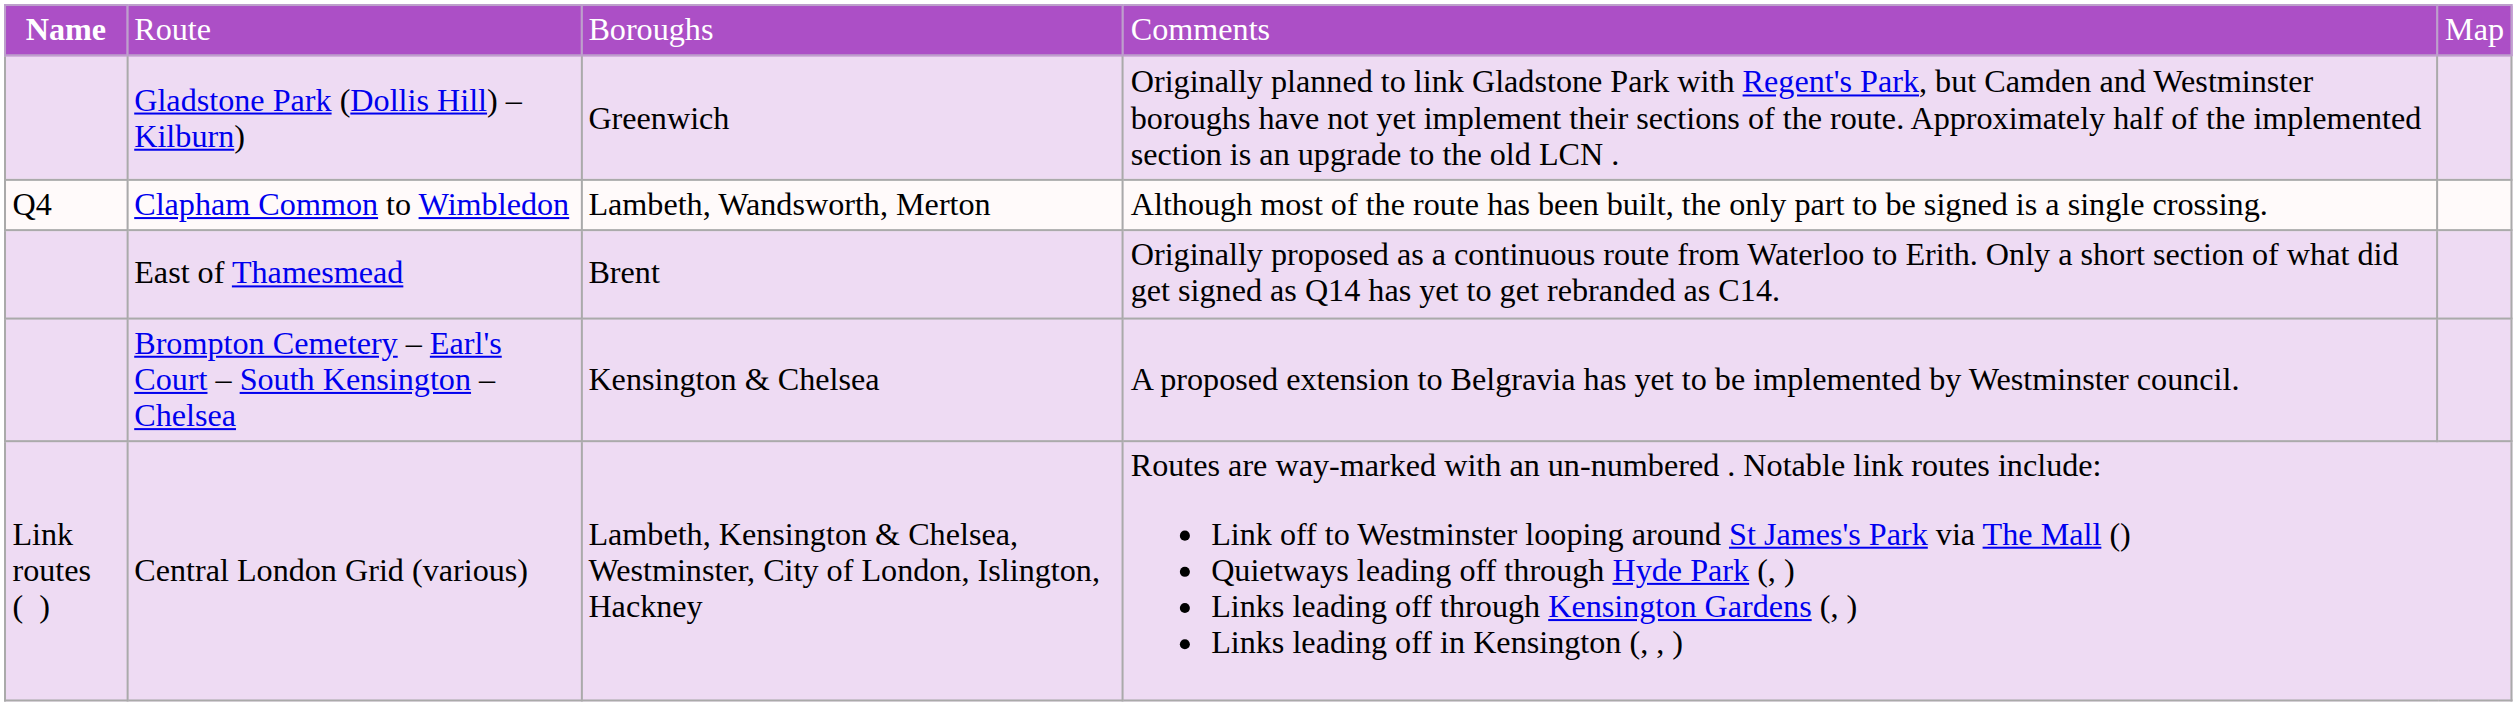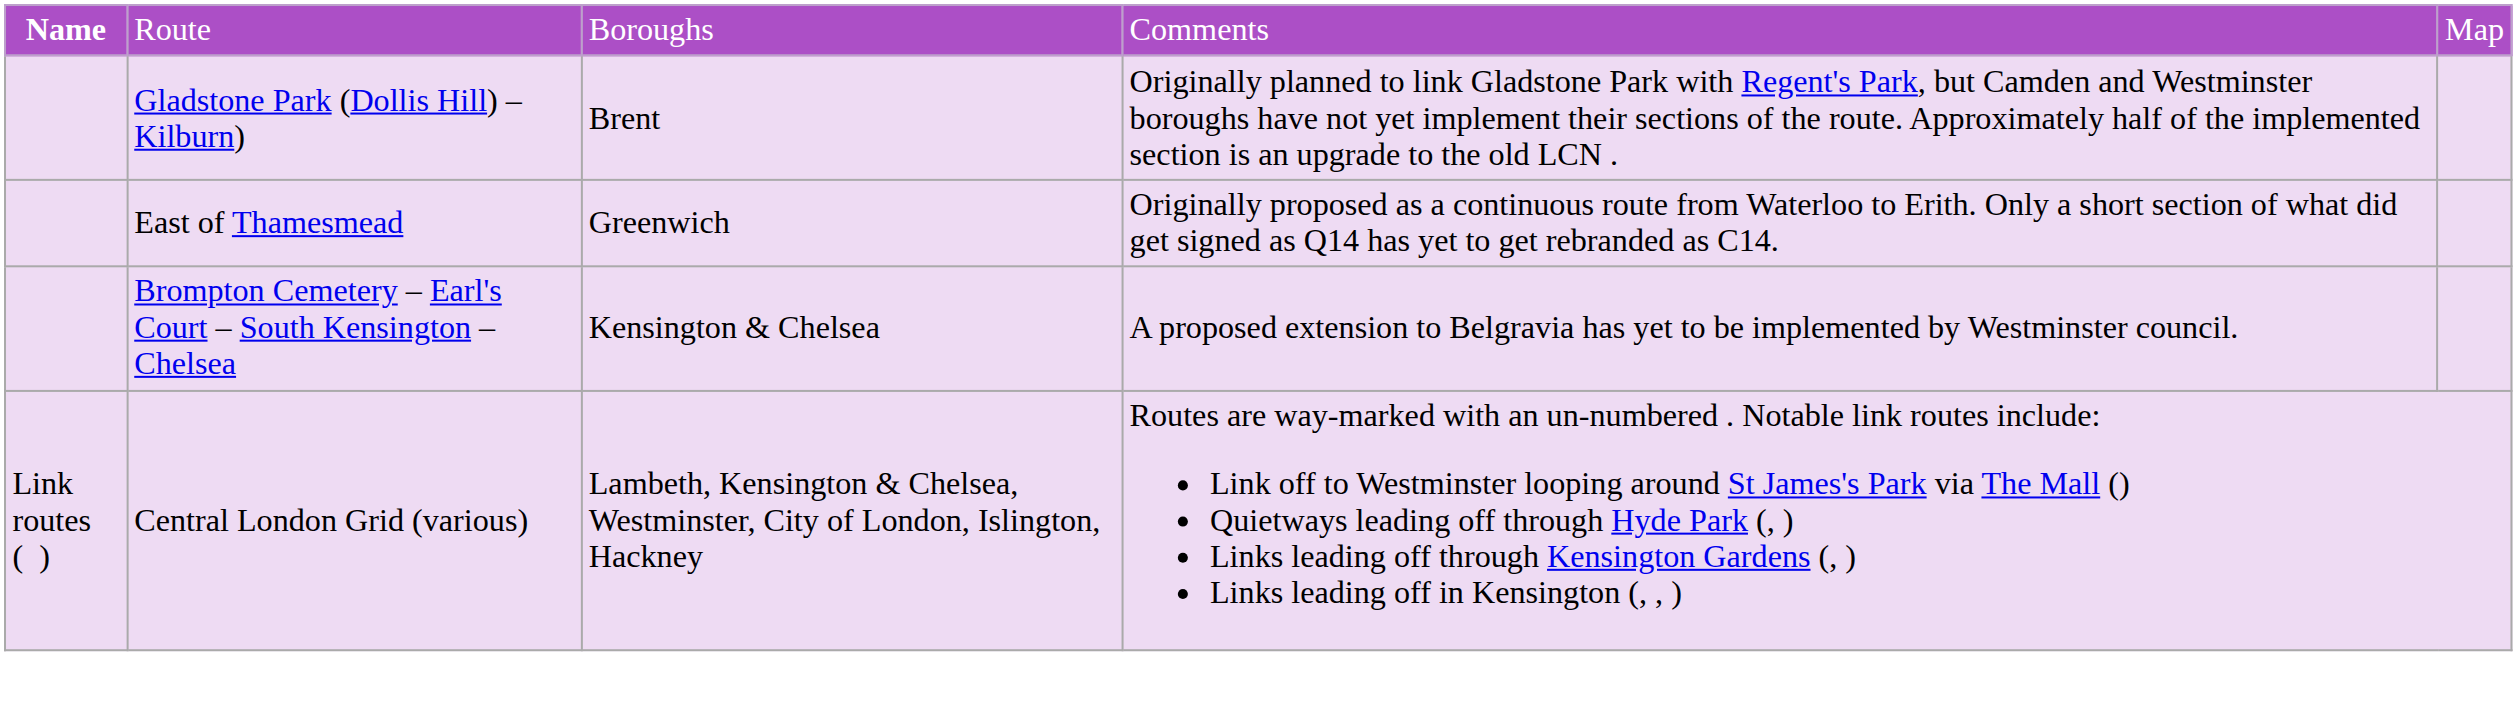Gladstone Park (Dollis Hill) – Kilburn) | column 3: Greenwich -> Brent
- row: Q4 | Clapham Common to Wimbledon | Lambeth, Wandsworth, Merton | Although most of the route has been built, the only part to be signed is a single crossing.
East of Thamesmead | column 3: Brent -> Greenwich
